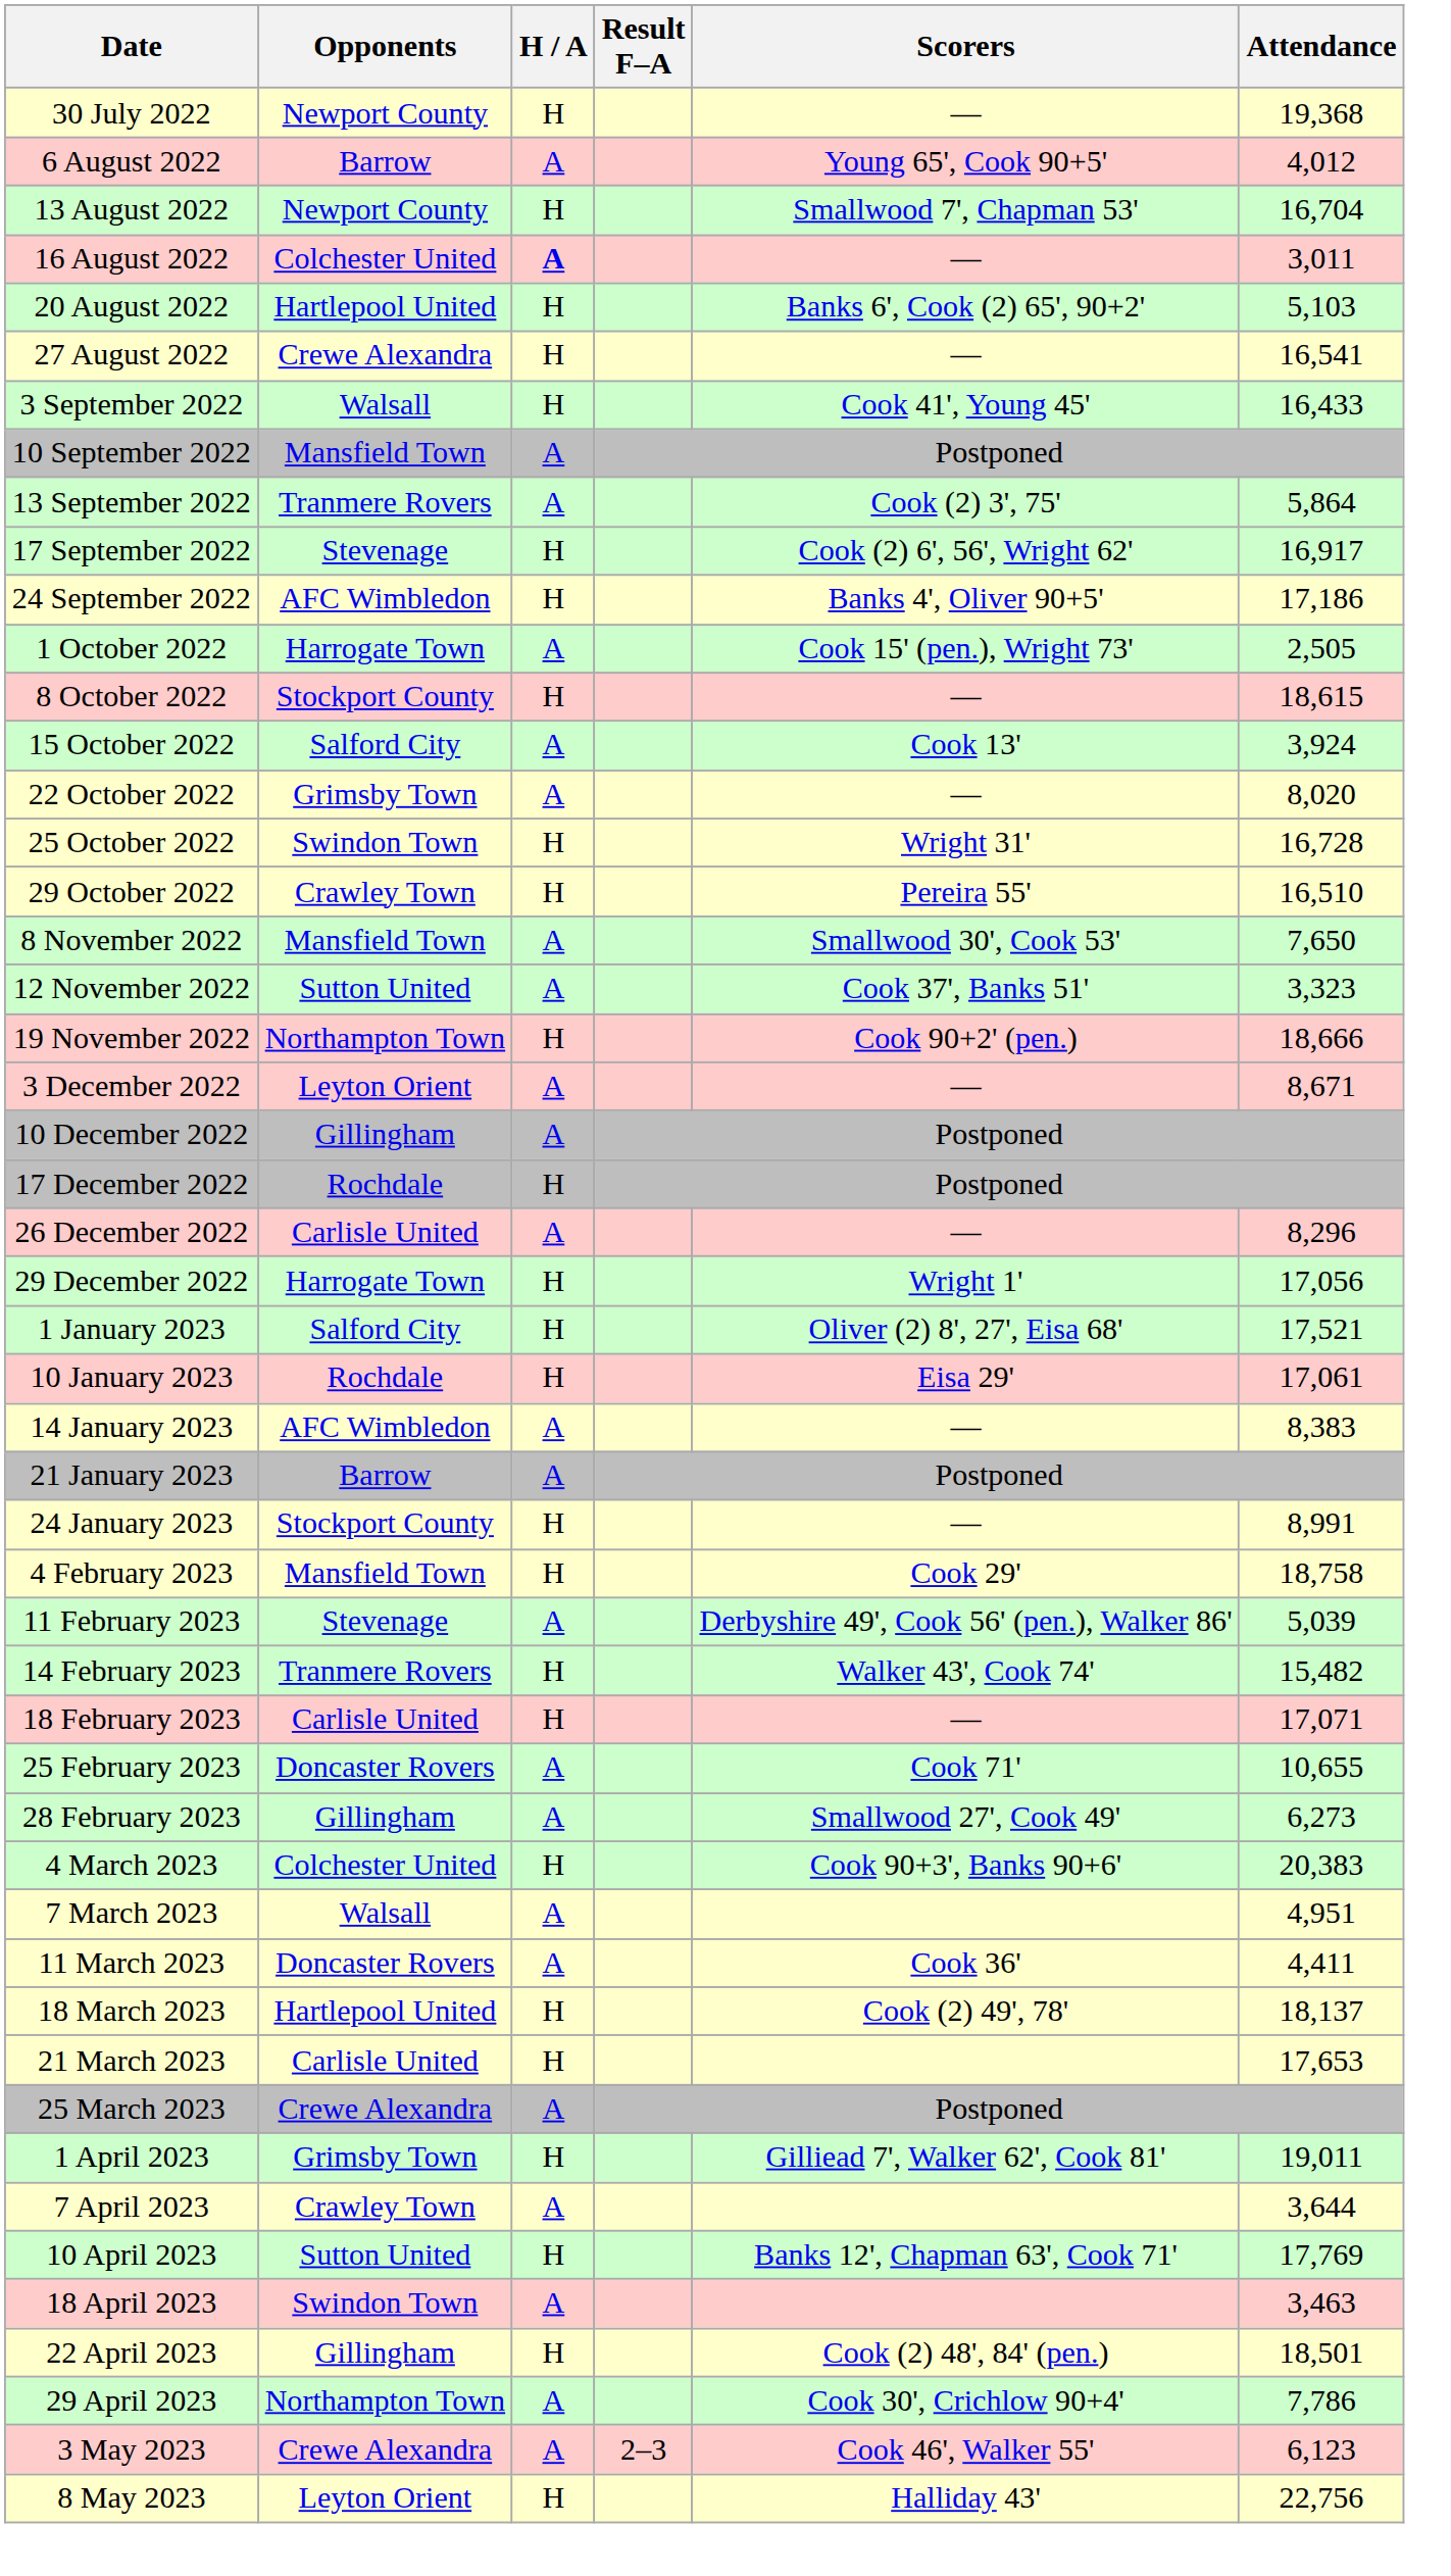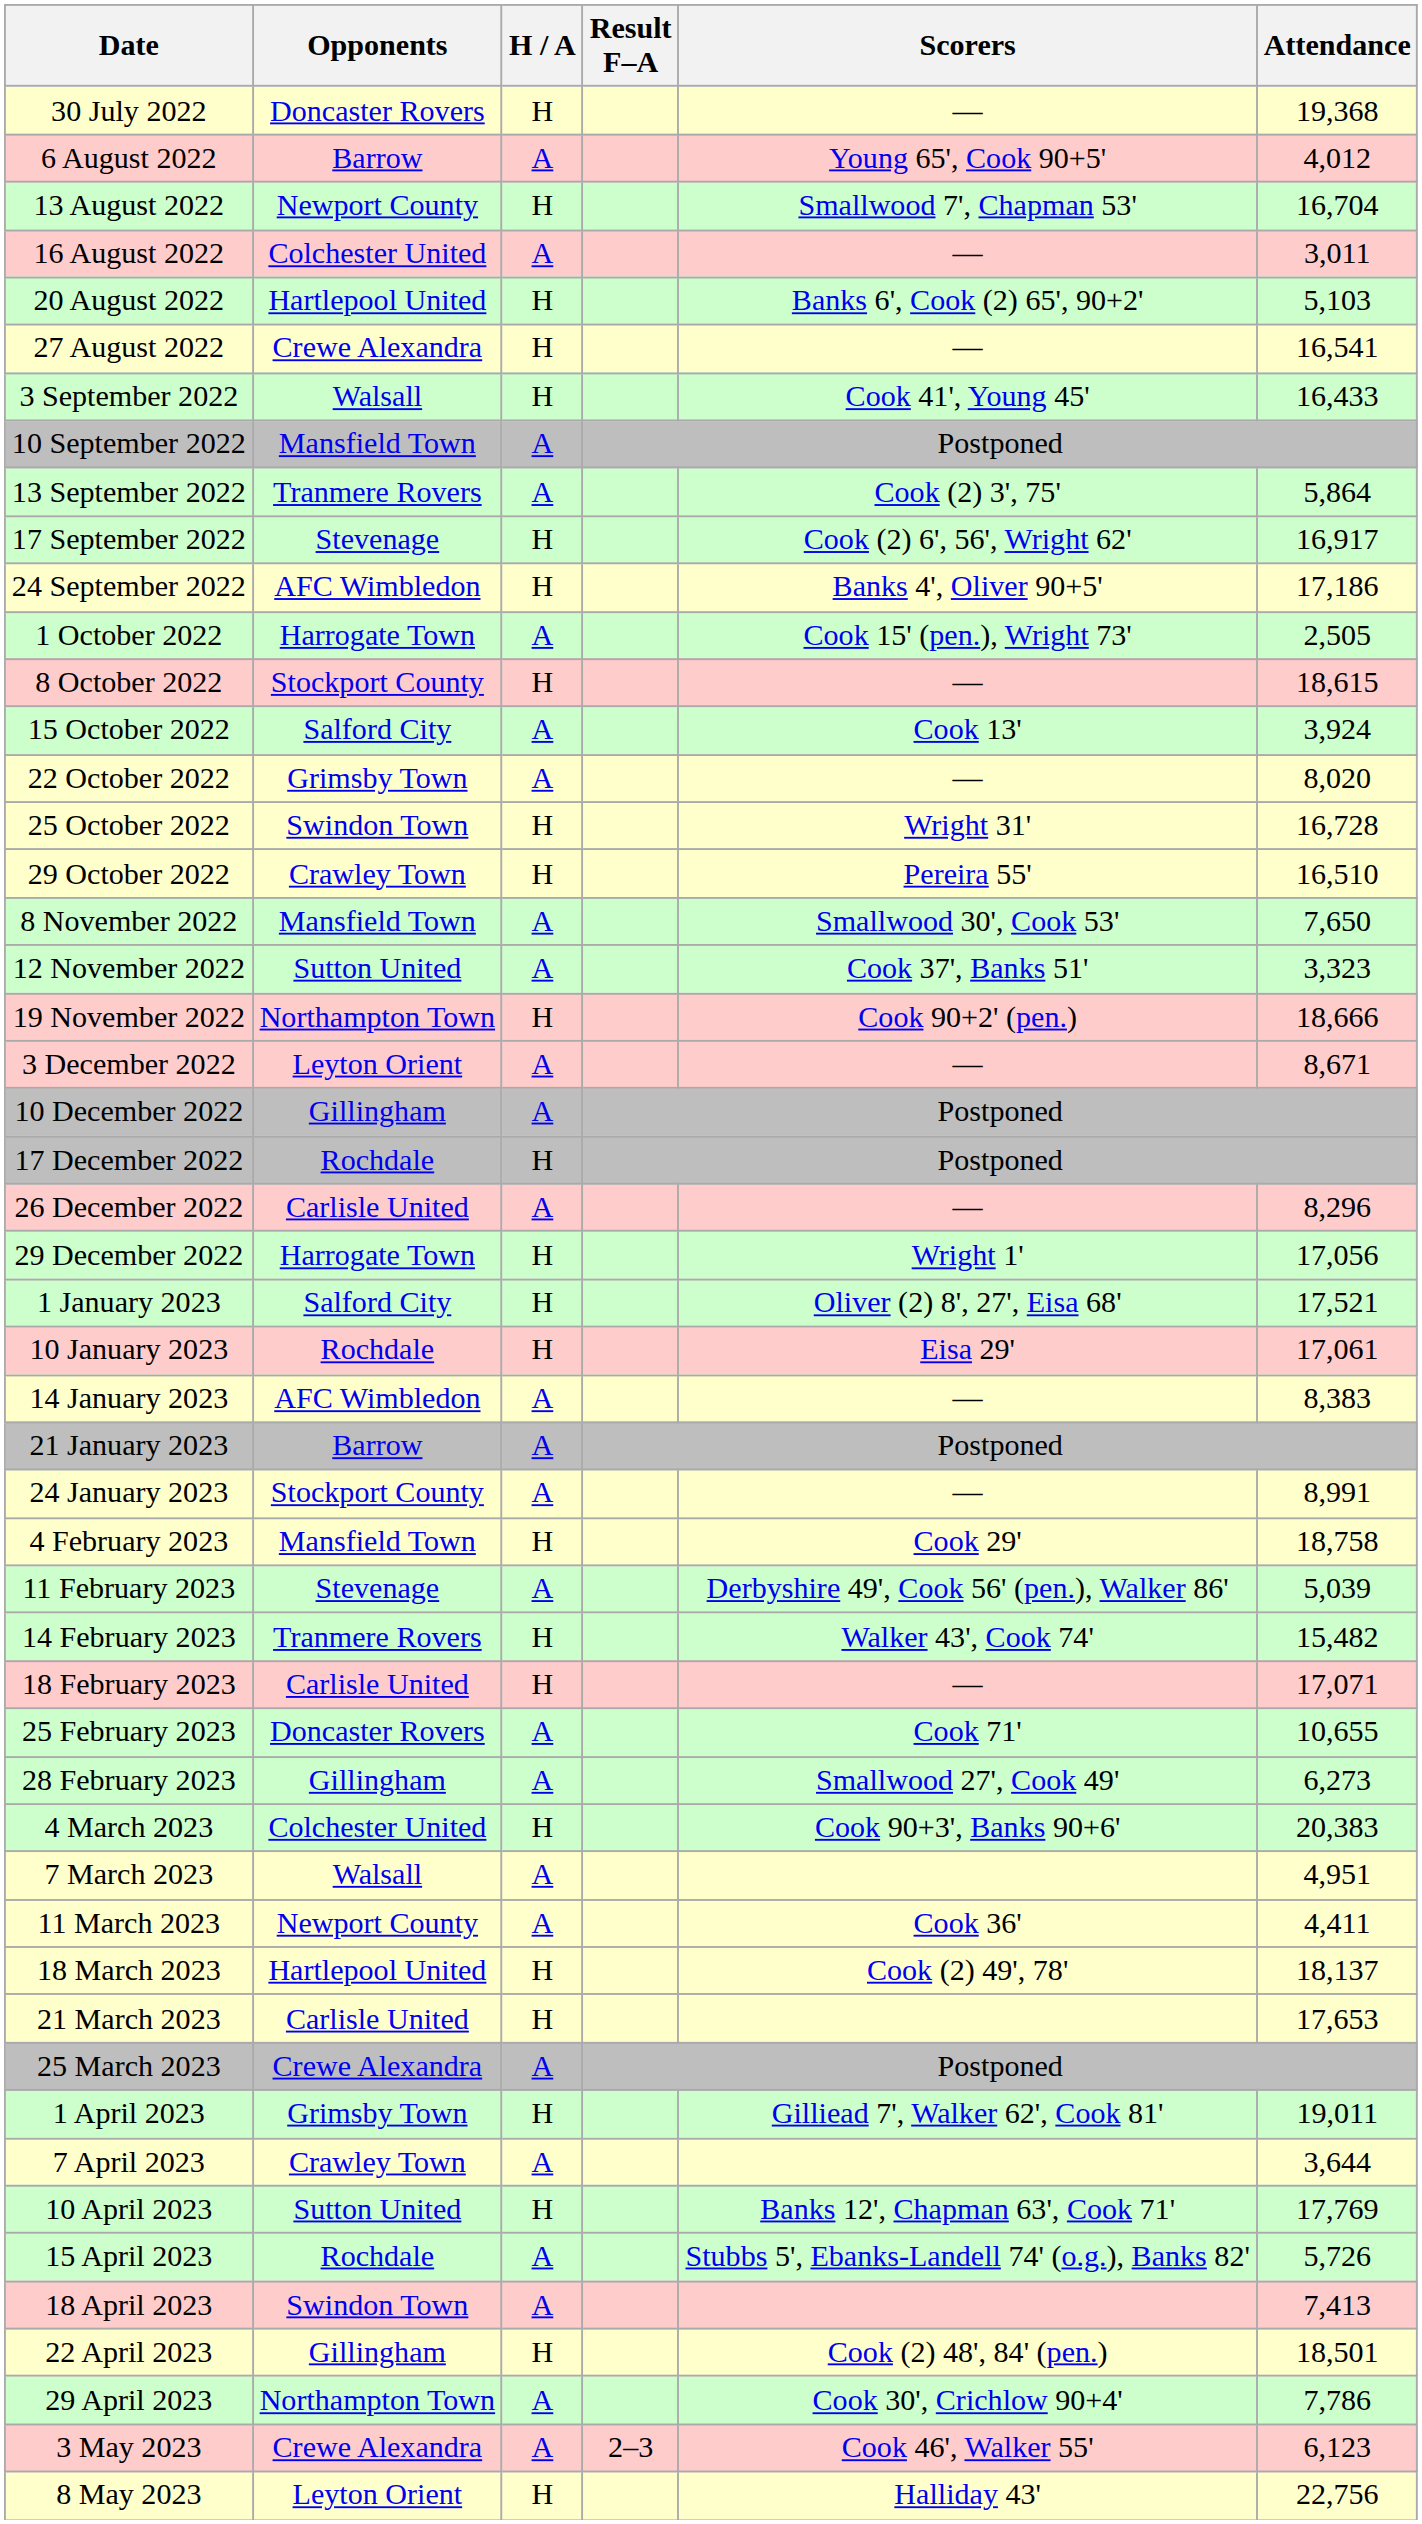30 July 2022 | Opponents: Newport County -> Doncaster Rovers
16 August 2022 | H / A: bold -> normal
24 January 2023 | H / A: H -> A
11 March 2023 | Opponents: Doncaster Rovers -> Newport County
+ row: 15 April 2023 | Rochdale | A | Stubbs 5', Ebanks-Landell 74' (o.g.), Banks 82' | 5,726
18 April 2023 | Attendance: 3,463 -> 7,413
